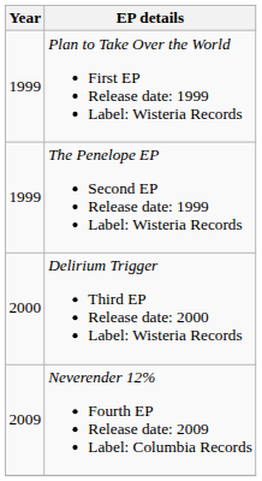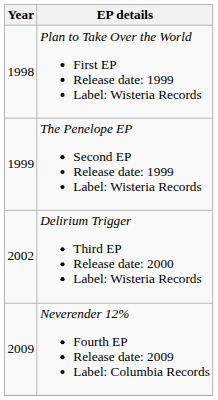row 2 | Year: 1999 -> 1998
row 4 | Year: 2000 -> 2002
